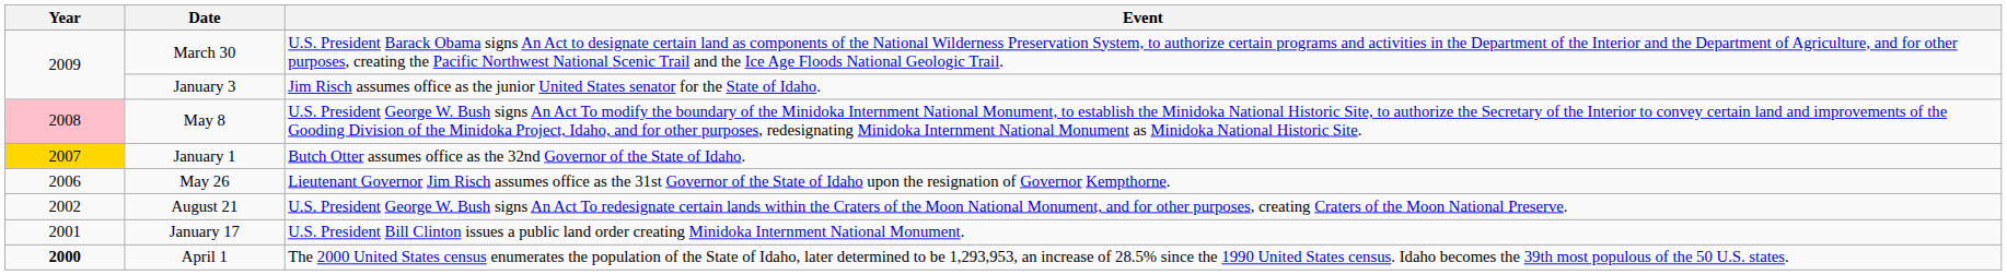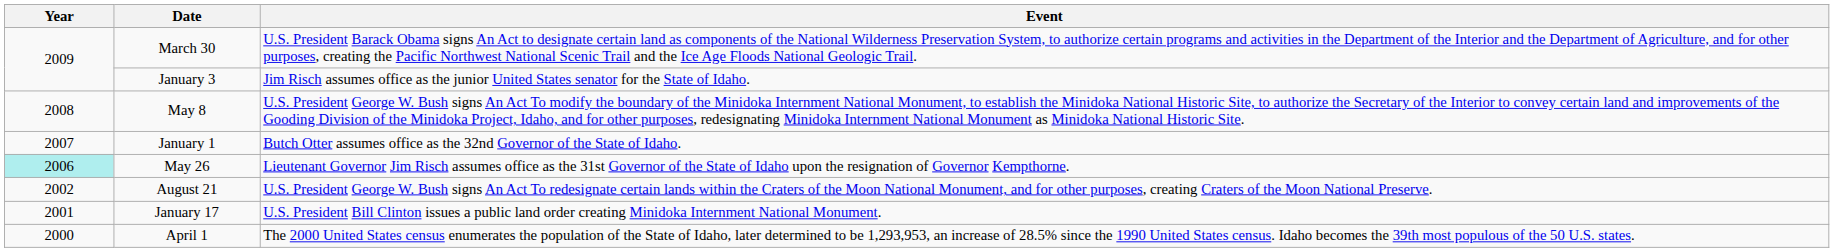May 8 | Year: pink background -> no background
January 1 | Year: gold background -> no background
May 26 | Year: no background -> paleturquoise background
April 1 | Year: bold -> normal
